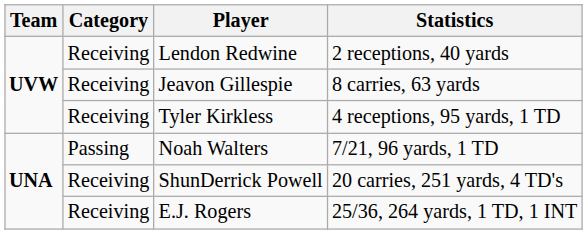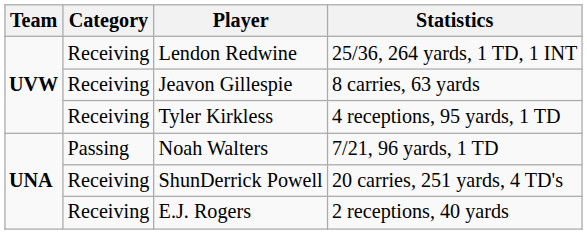Lendon Redwine | Statistics: 2 receptions, 40 yards -> 25/36, 264 yards, 1 TD, 1 INT
E.J. Rogers | Statistics: 25/36, 264 yards, 1 TD, 1 INT -> 2 receptions, 40 yards
